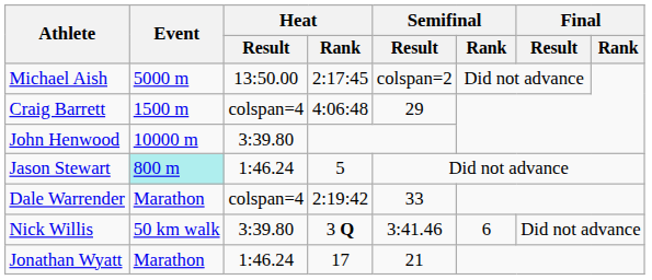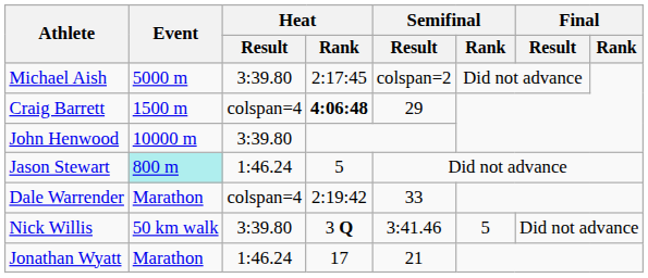Michael Aish | Heat / Result: 13:50.00 -> 3:39.80
Craig Barrett | Heat / Rank: normal -> bold
Nick Willis | Semifinal / Rank: 6 -> 5
